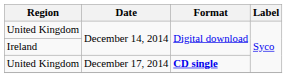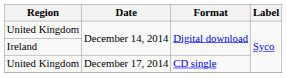United Kingdom / December 17, 2014 | Format: bold -> normal
